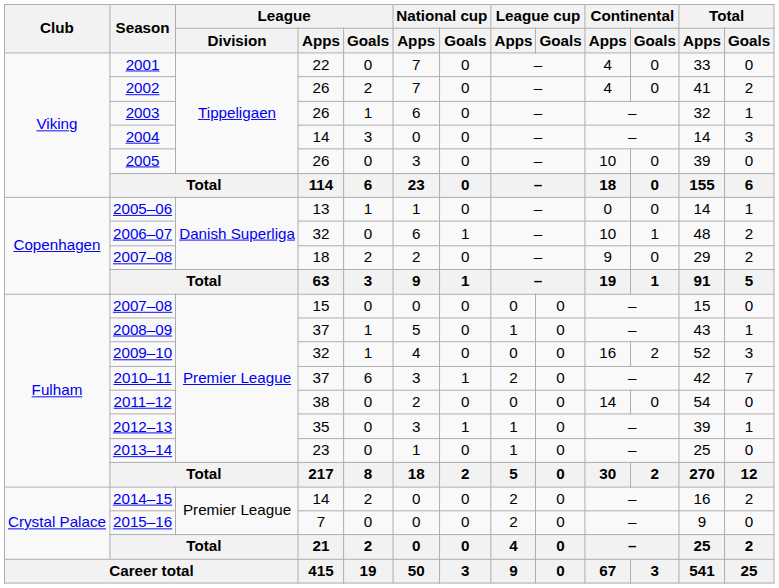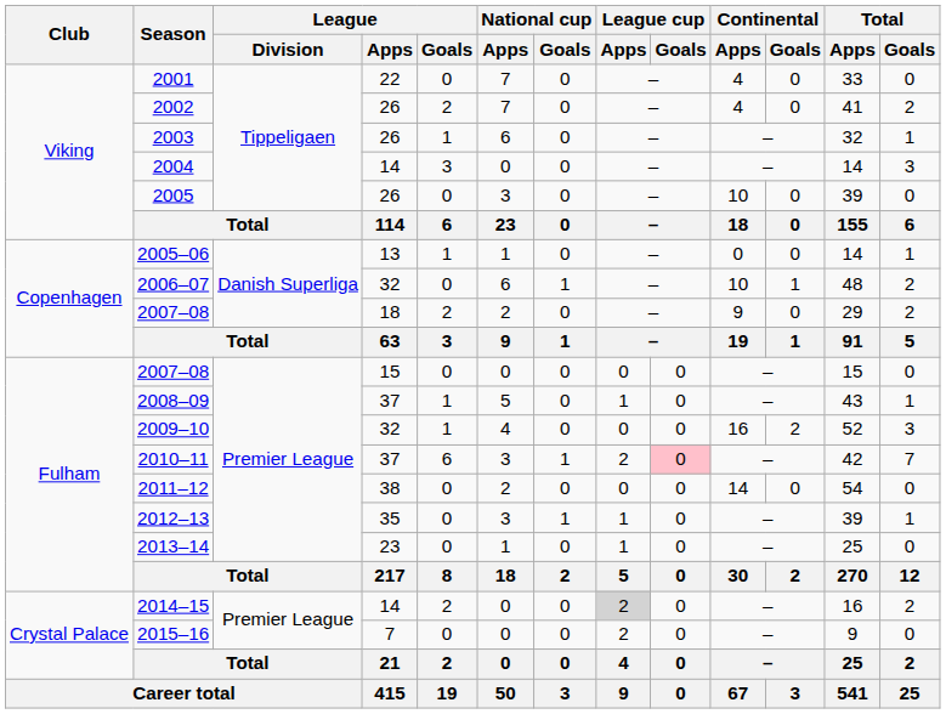2010–11 | League cup / Goals: no background -> pink background
2014–15 | League cup / Apps: no background -> lightgrey background
